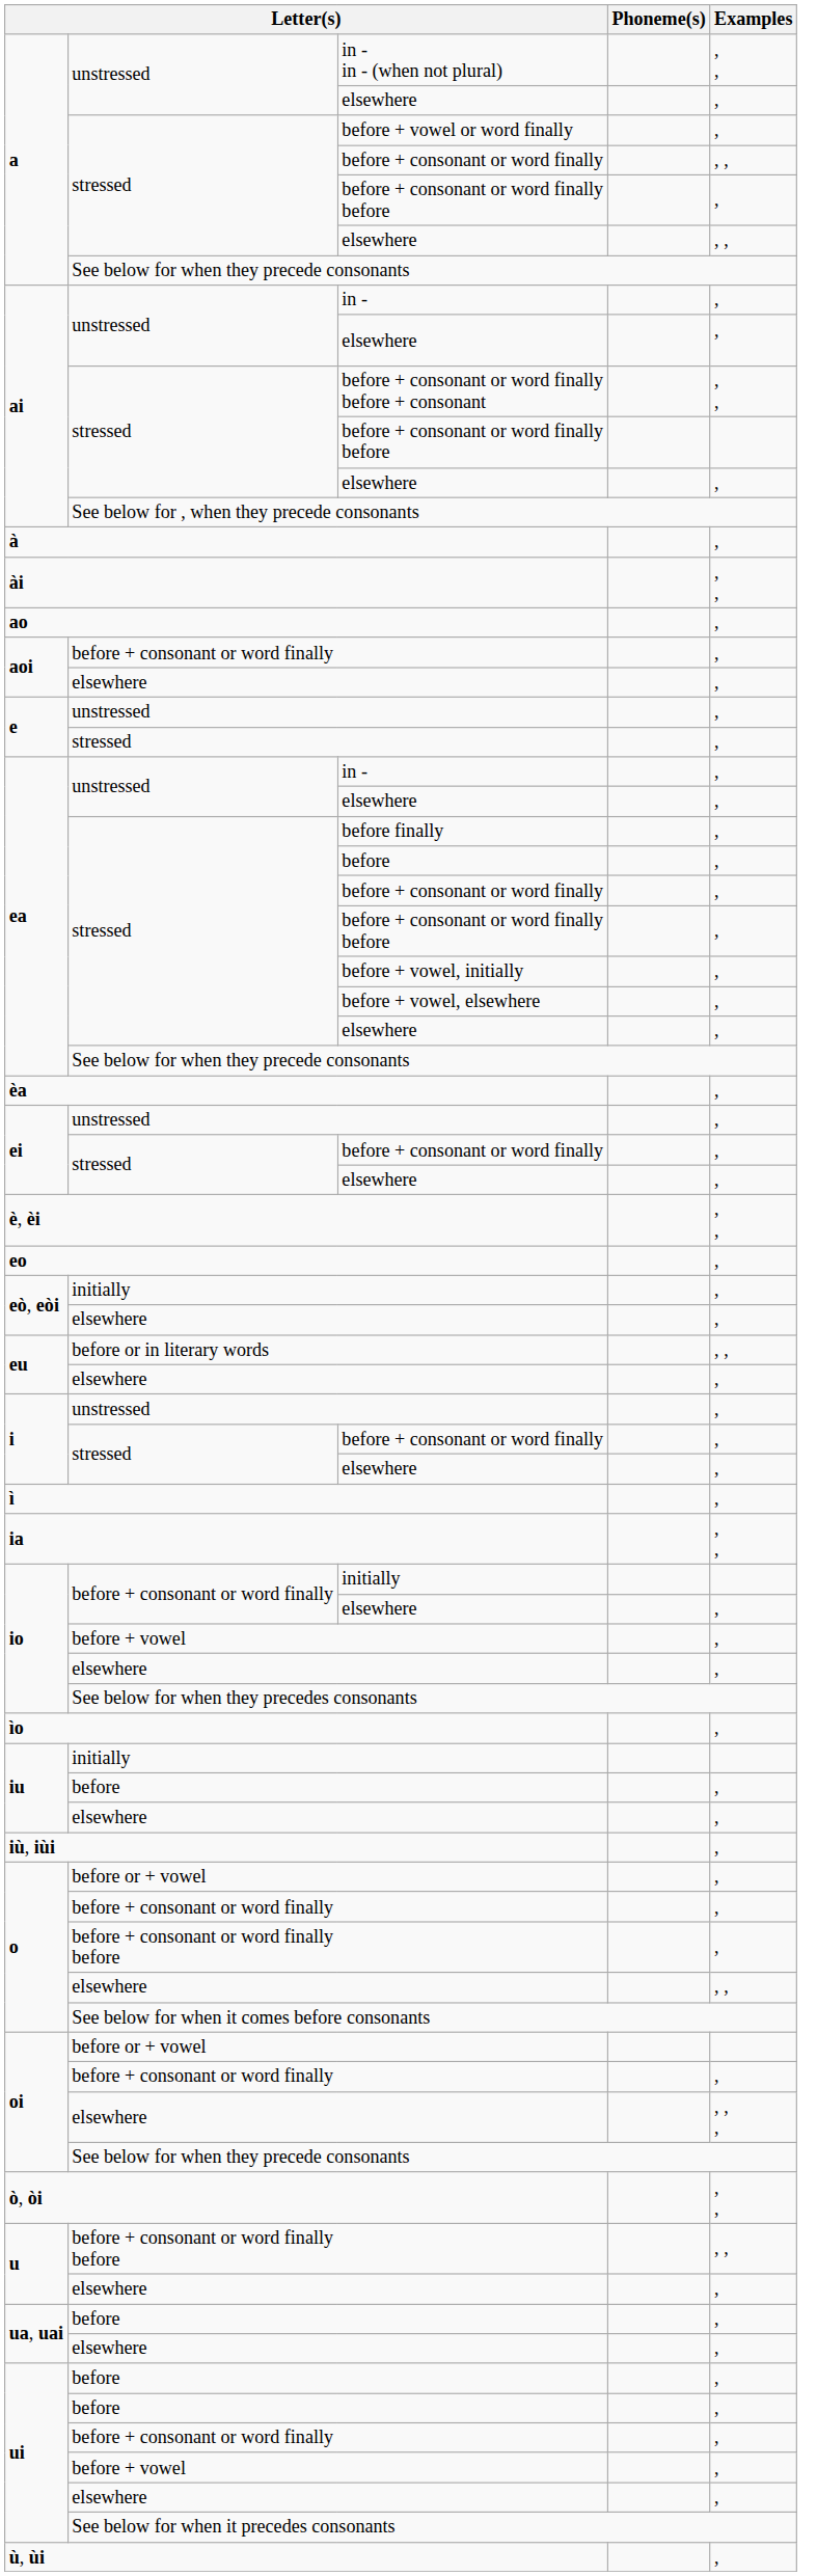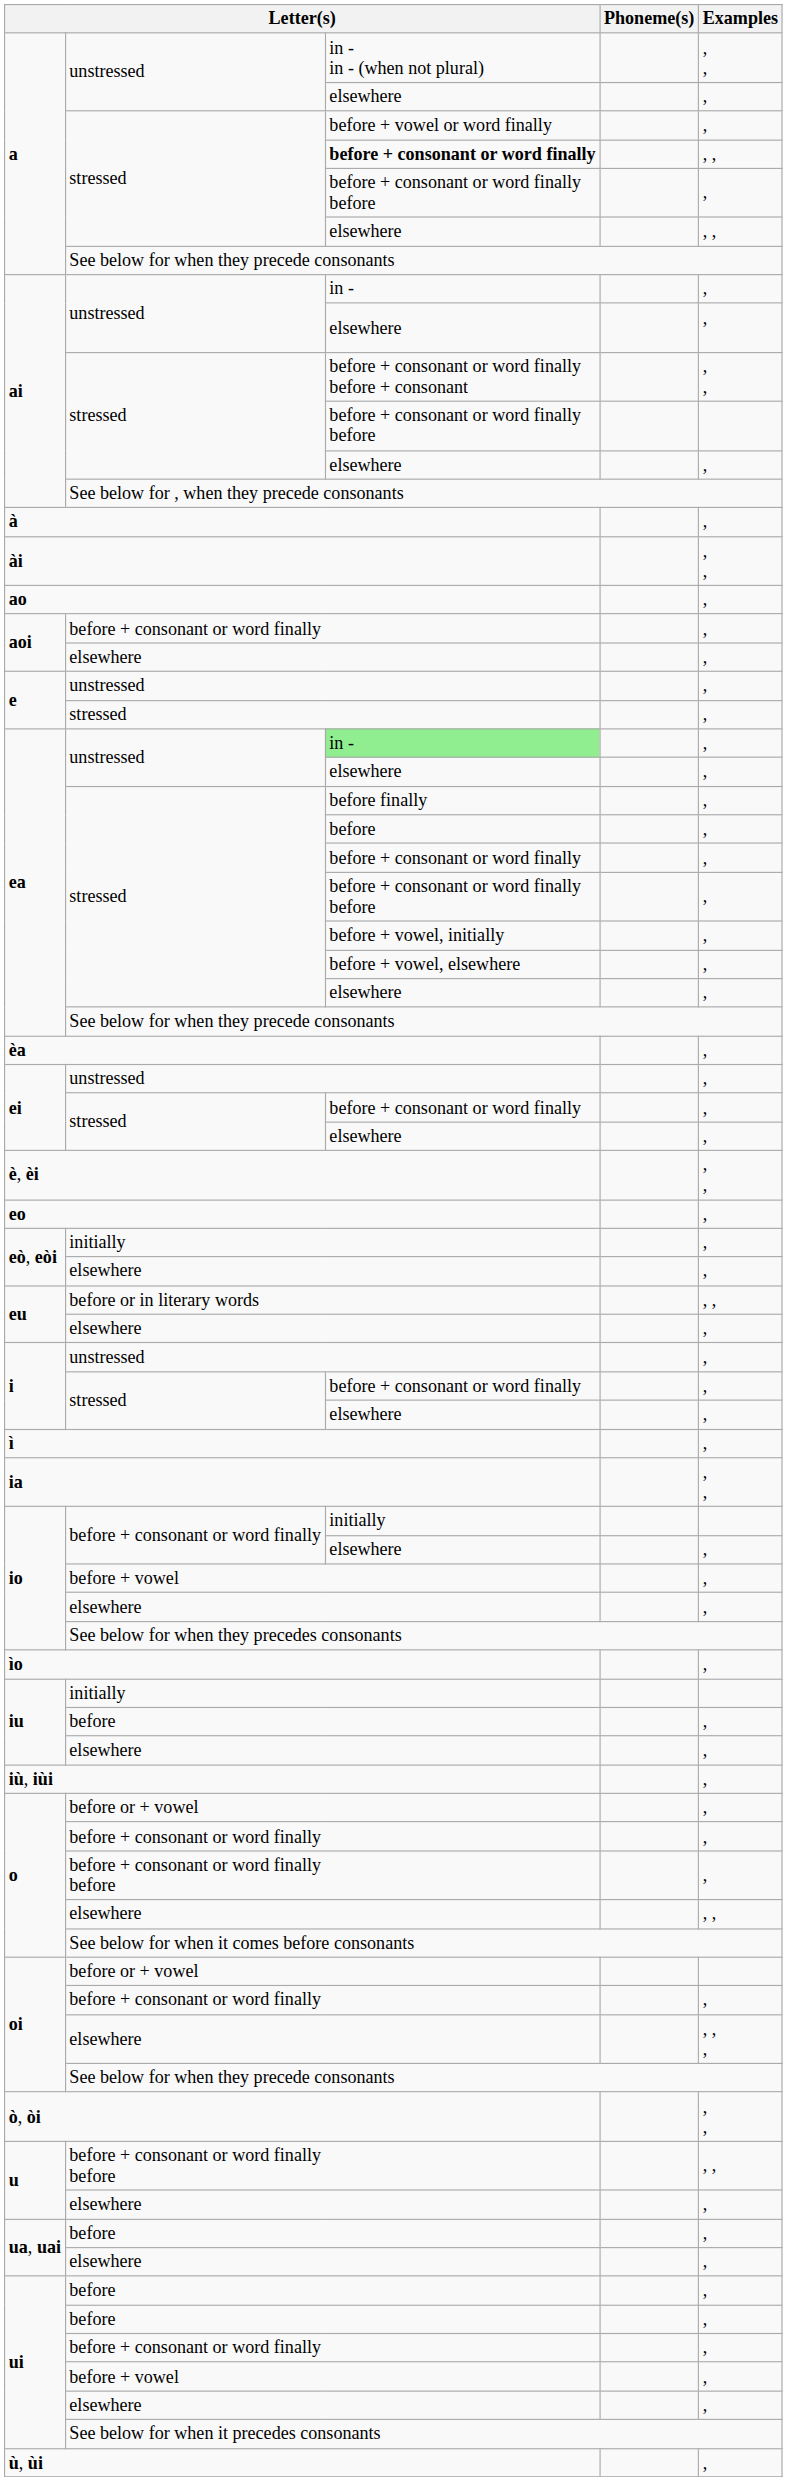a / before + consonant or word finally | column 3: normal -> bold
ea / in - | column 3: no background -> lightgreen background
